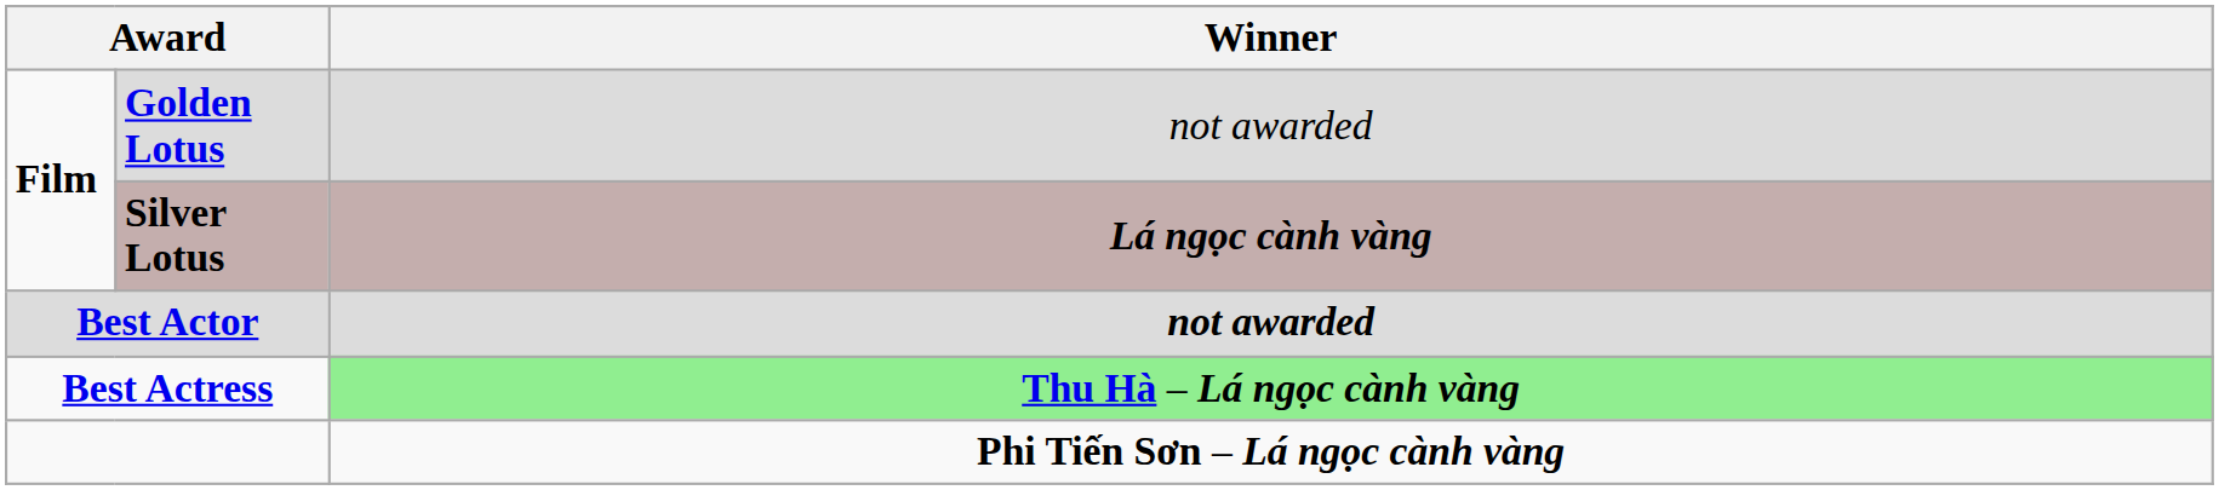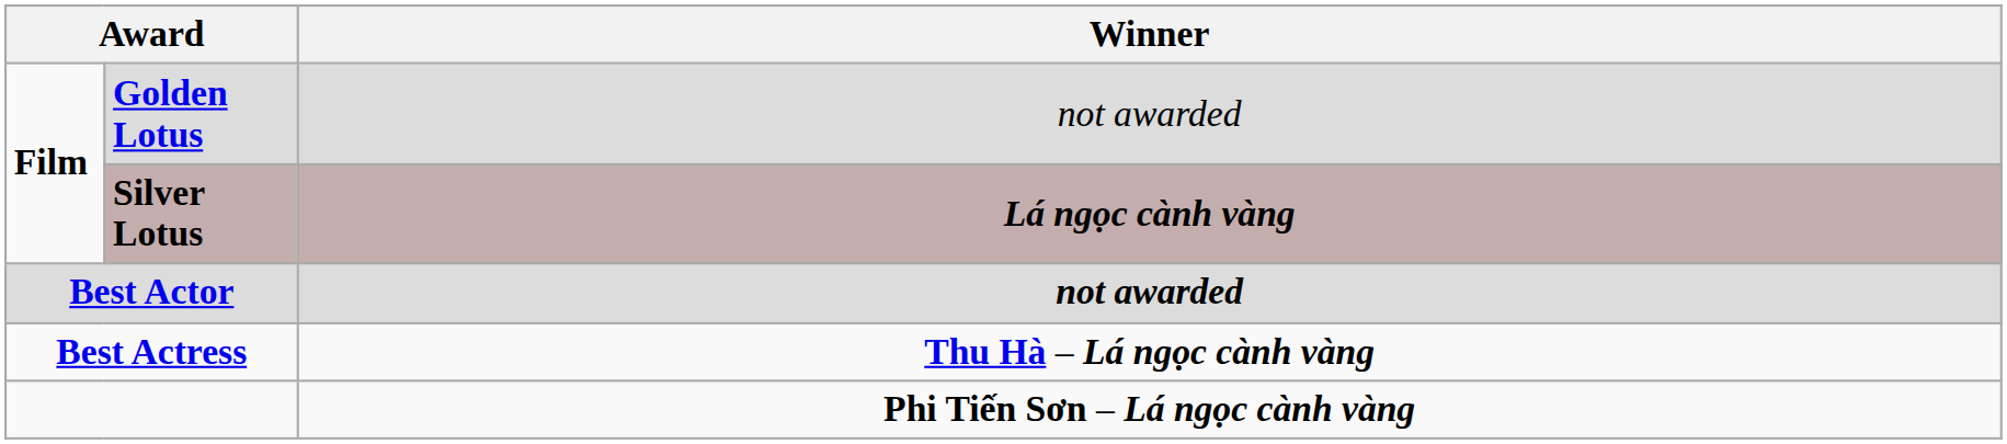Best Actress | Winner: lightgreen background -> no background
